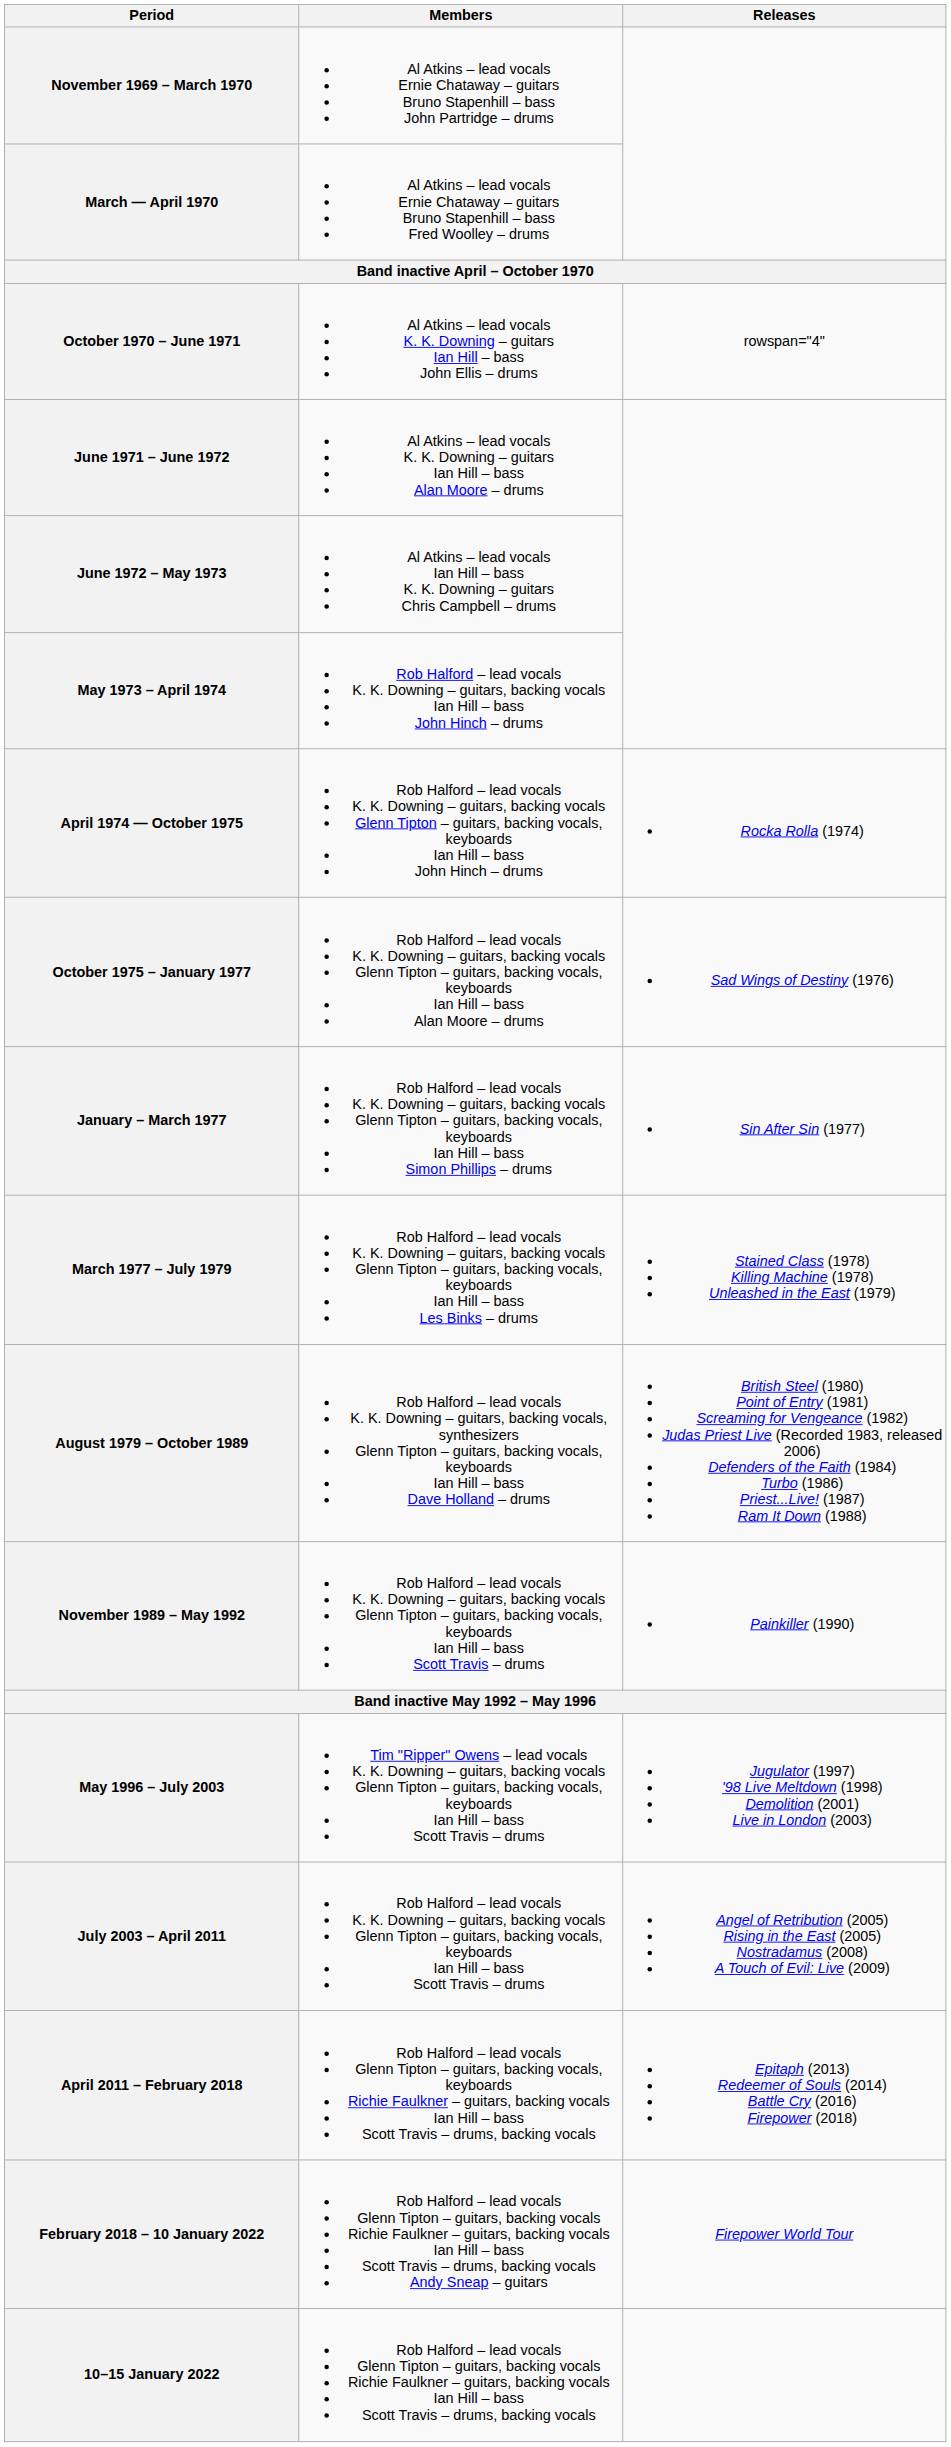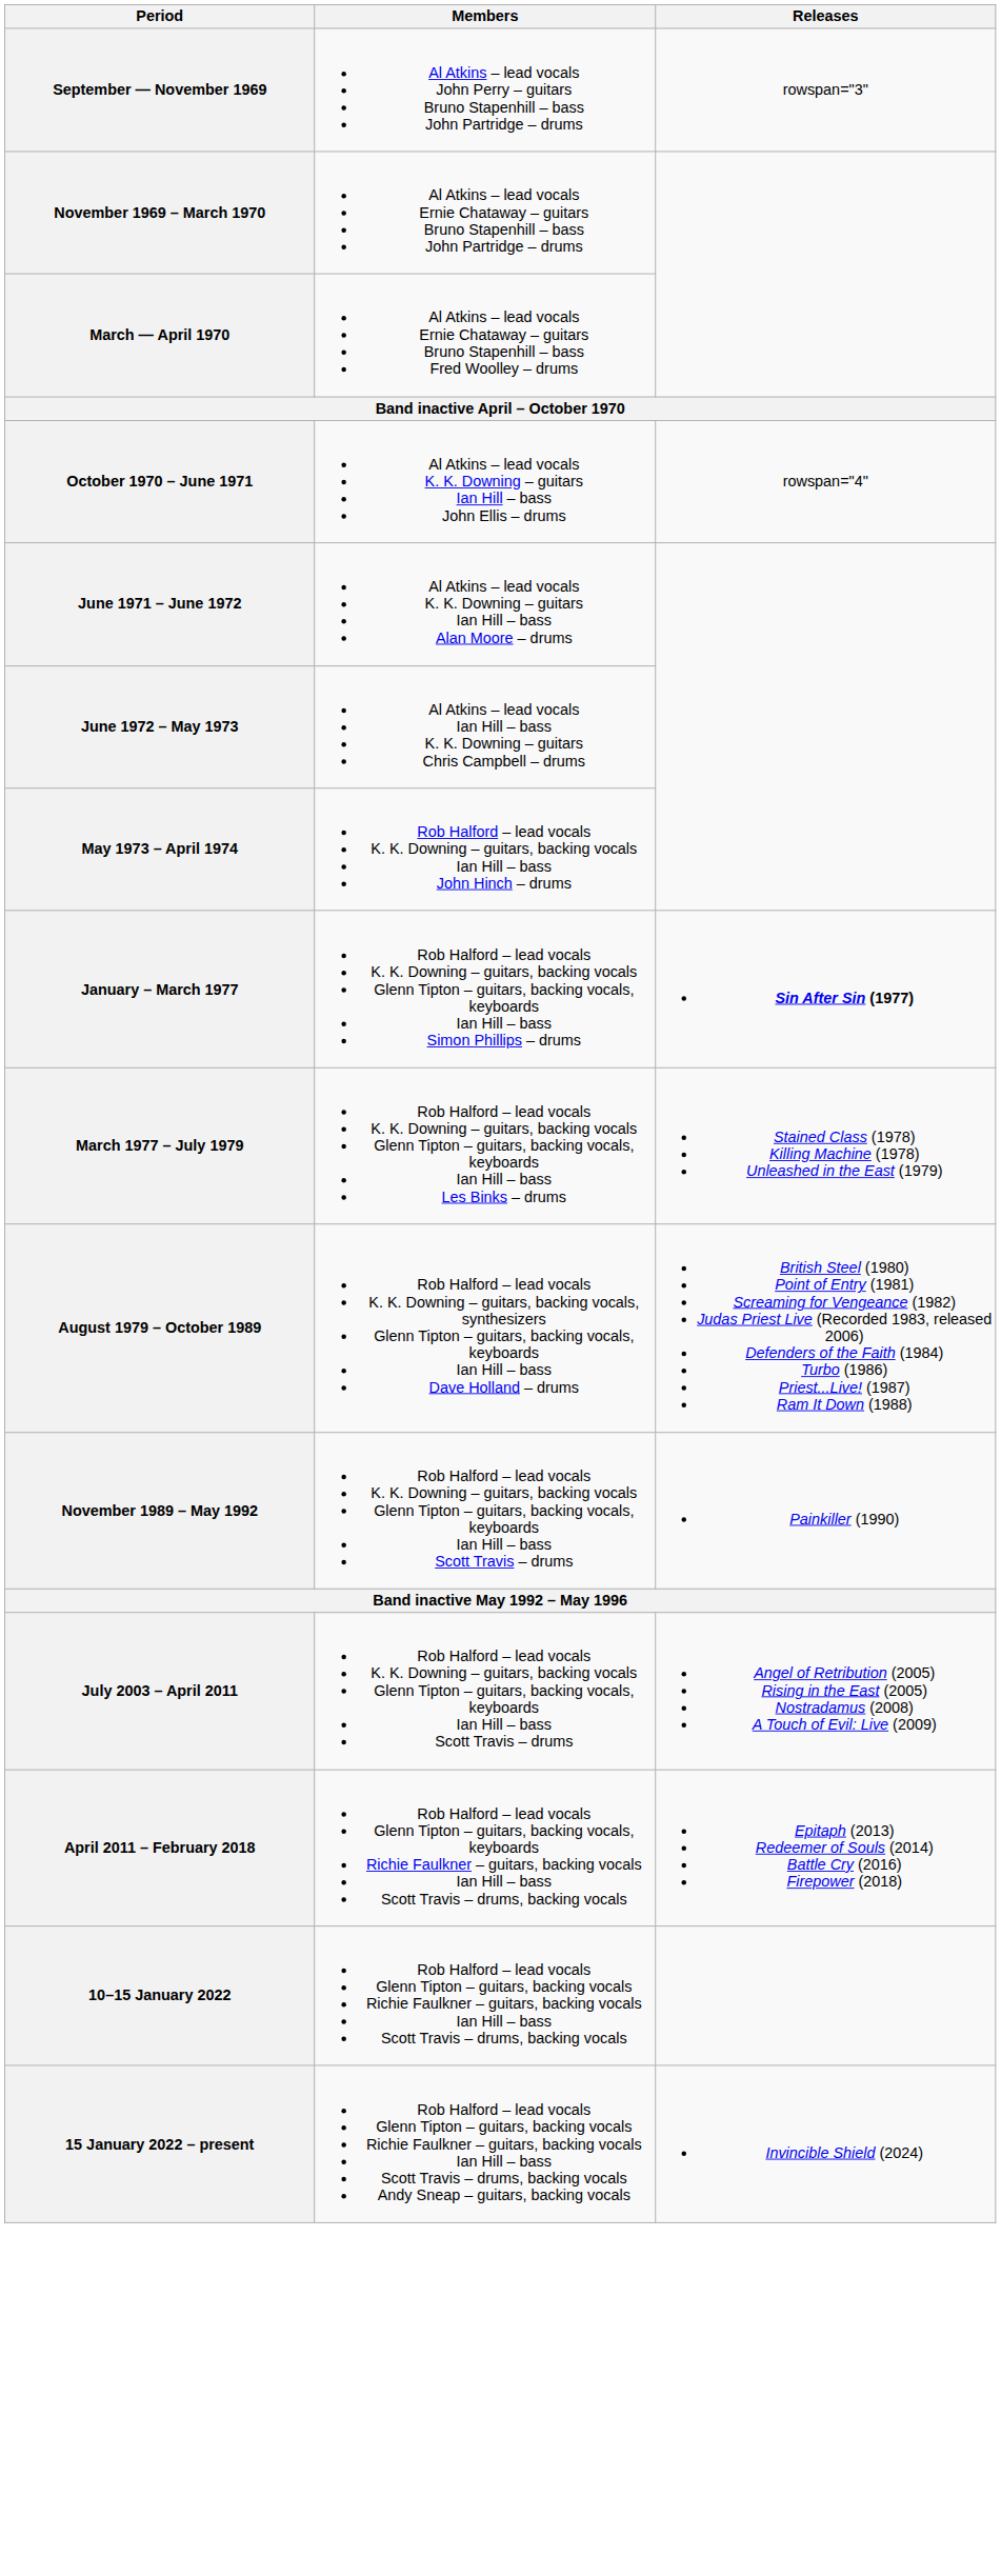+ row: September — November 1969 | Al Atkins – lead vocals John Perry – guitars Bruno Stapenhill – bass John Partridge – drums | rowspan="3"
- row: April 1974 — October 1975 | Rob Halford – lead vocals K. K. Downing – guitars, backing vocals Glenn Tipton – guitars, backing vocals, keyboards Ian Hill – bass John Hinch – drums | Rocka Rolla (1974)
- row: October 1975 – January 1977 | Rob Halford – lead vocals K. K. Downing – guitars, backing vocals Glenn Tipton – guitars, backing vocals, keyboards Ian Hill – bass Alan Moore – drums | Sad Wings of Destiny (1976)
January – March 1977 | Releases: normal -> bold
- row: May 1996 – July 2003 | Tim "Ripper" Owens – lead vocals K. K. Downing – guitars, backing vocals Glenn Tipton – guitars, backing vocals, keyboards Ian Hill – bass Scott Travis – drums | Jugulator (1997) '98 Live Meltdown (1998) Demolition (2001) Live in London (2003)
- row: February 2018 – 10 January 2022 | Rob Halford – lead vocals Glenn Tipton – guitars, backing vocals Richie Faulkner – guitars, backing vocals Ian Hill – bass Scott Travis – drums, backing vocals Andy Sneap – guitars | Firepower World Tour
+ row: 15 January 2022 – present | Rob Halford – lead vocals Glenn Tipton – guitars, backing vocals Richie Faulkner – guitars, backing vocals Ian Hill – bass Scott Travis – drums, backing vocals Andy Sneap – guitars, backing vocals | Invincible Shield (2024)
